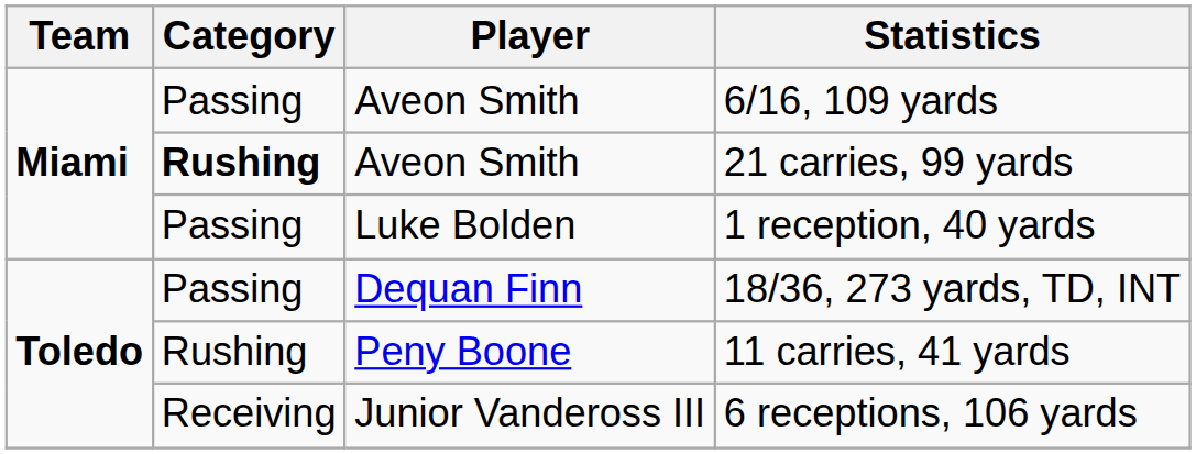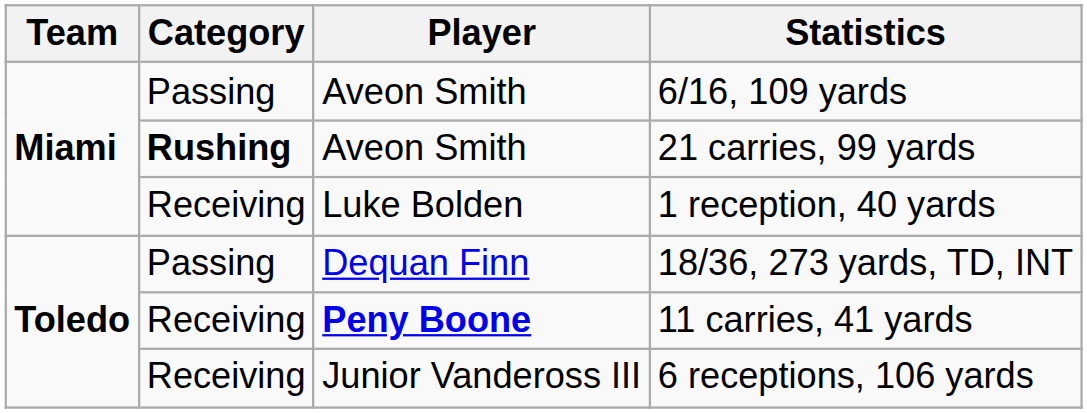1 reception, 40 yards | Category: Passing -> Receiving
11 carries, 41 yards | Category: Rushing -> Receiving
11 carries, 41 yards | Player: normal -> bold
